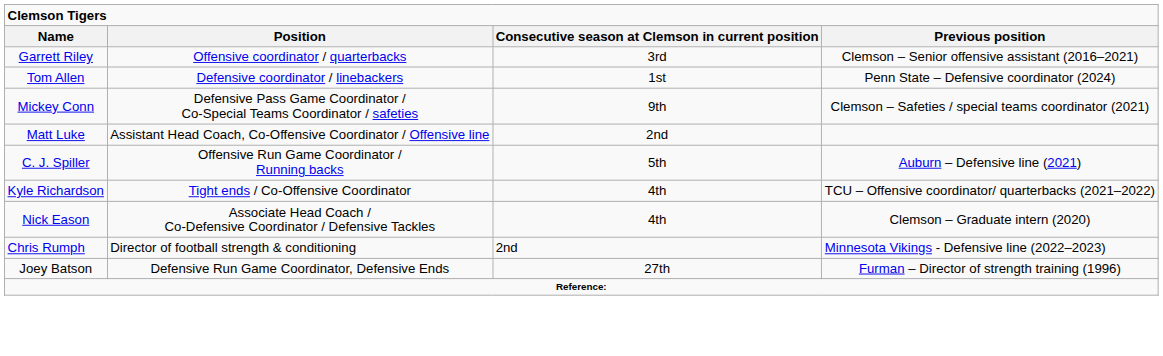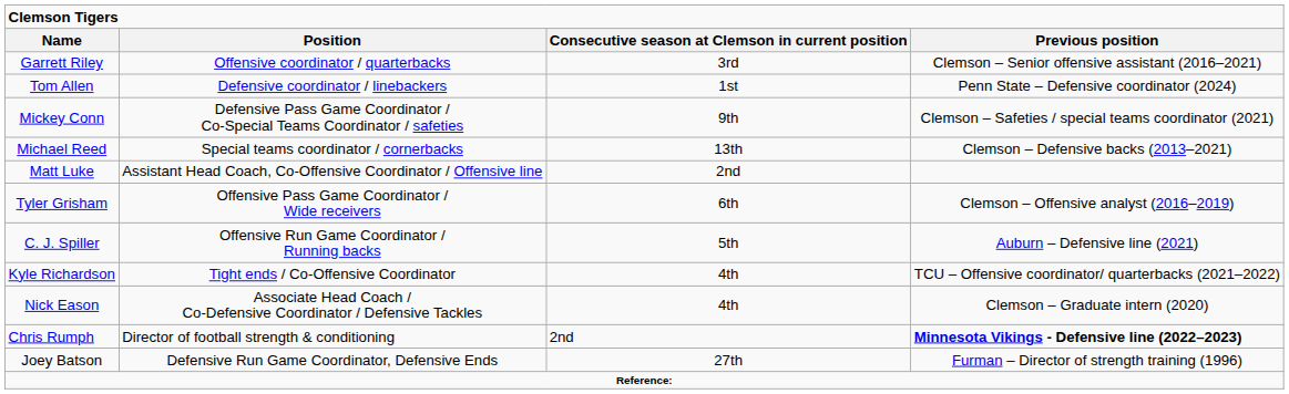+ row: Michael Reed | Special teams coordinator / cornerbacks | 13th | Clemson – Defensive backs (2013–2021)
+ row: Tyler Grisham | Offensive Pass Game Coordinator / Wide receivers | 6th | Clemson – Offensive analyst (2016–2019)
Chris Rumph | Previous position: normal -> bold
